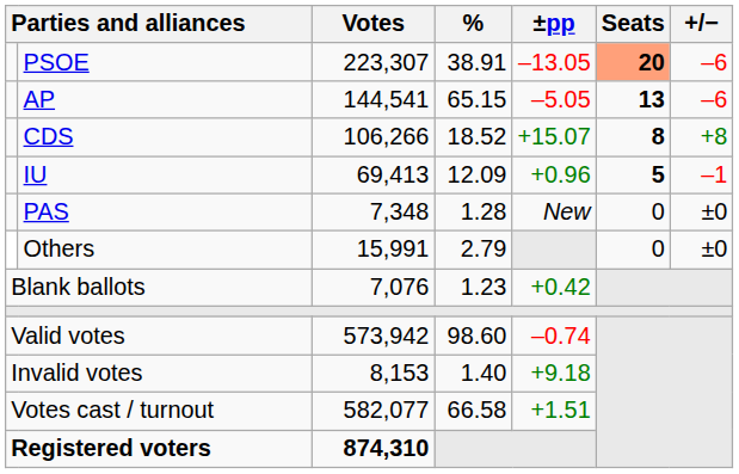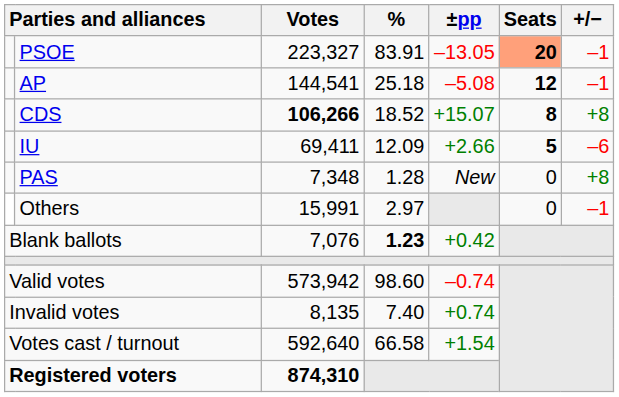PSOE | Votes: 223,307 -> 223,327
PSOE | %: 38.91 -> 83.91
PSOE | +/−: –6 -> –1
AP | %: 65.15 -> 25.18
AP | ±pp: –5.05 -> –5.08
AP | Seats: 13 -> 12
AP | +/−: –6 -> –1
CDS | Votes: normal -> bold
IU | Votes: 69,413 -> 69,411
IU | ±pp: +0.96 -> +2.66
IU | +/−: –1 -> –6
PAS | +/−: ±0 -> +8
Others | %: 2.79 -> 2.97
Others | +/−: ±0 -> –1
Blank ballots | %: normal -> bold
Invalid votes | Votes: 8,153 -> 8,135
Invalid votes | %: 1.40 -> 7.40
Invalid votes | ±pp: +9.18 -> +0.74
Votes cast / turnout | Votes: 582,077 -> 592,640
Votes cast / turnout | ±pp: +1.51 -> +1.54
